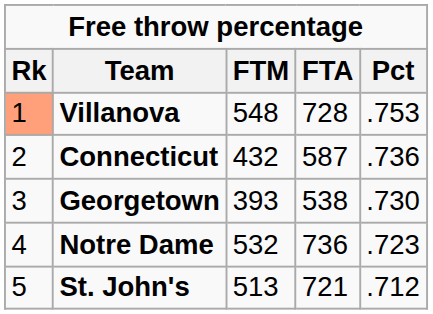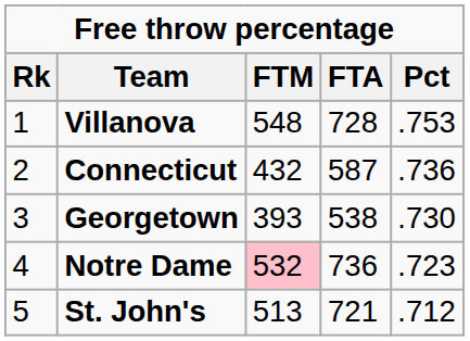Villanova | Rk: lightsalmon background -> no background
Notre Dame | FTM: no background -> pink background
